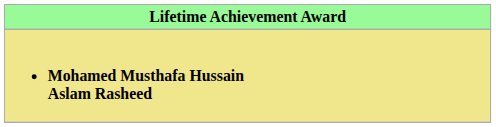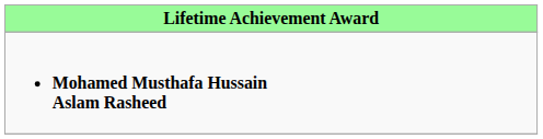row 2 | column 1: khaki background -> no background
